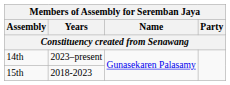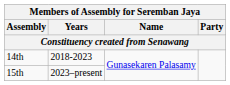14th | Years: 2023–present -> 2018-2023
15th | Years: 2018-2023 -> 2023–present
